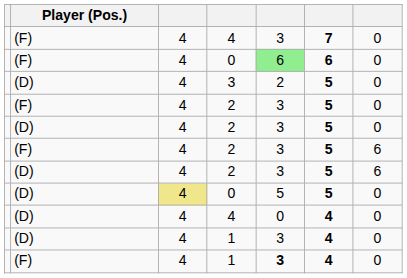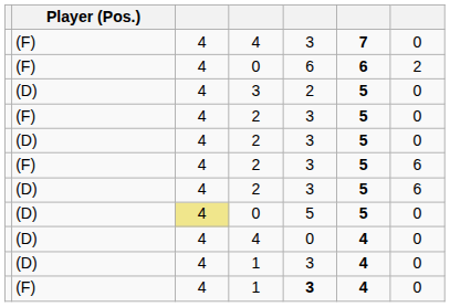row 3 | column 5: lightgreen background -> no background
row 3 | column 7: 0 -> 2
